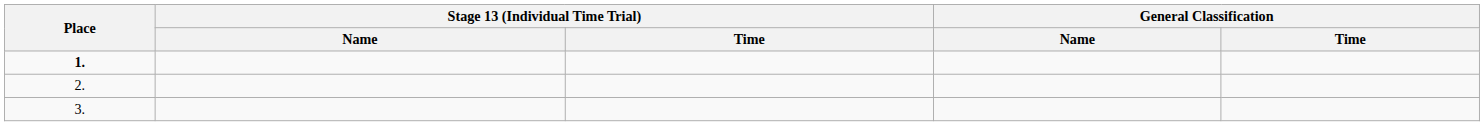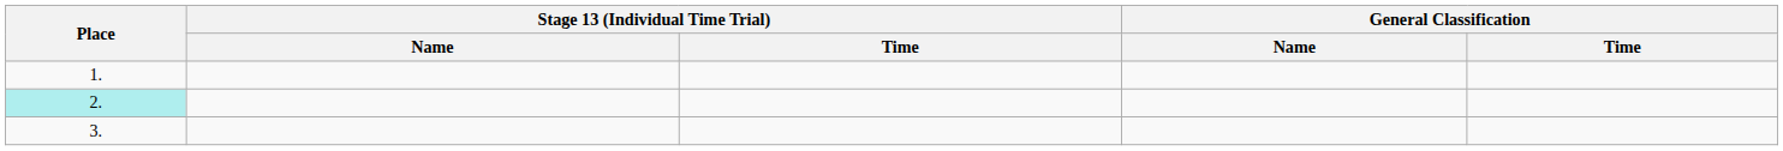1. | Place: bold -> normal
2. | Place: no background -> paleturquoise background
